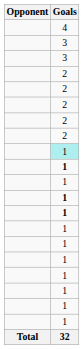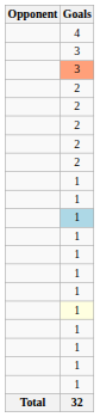row 4 | Goals: no background -> lightsalmon background
row 10 | Goals: paleturquoise background -> no background
row 11 | Goals: bold -> normal
row 12 | Goals: no background -> lightblue background
row 13 | Goals: bold -> normal
row 14 | Goals: bold -> normal
row 17 | Goals: no background -> lightyellow background
